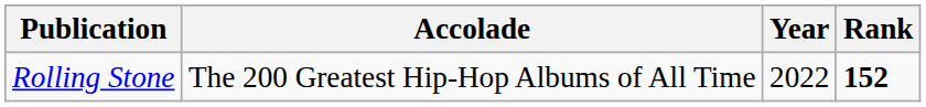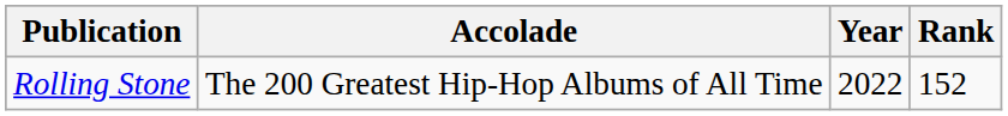row 2 | Rank: bold -> normal
